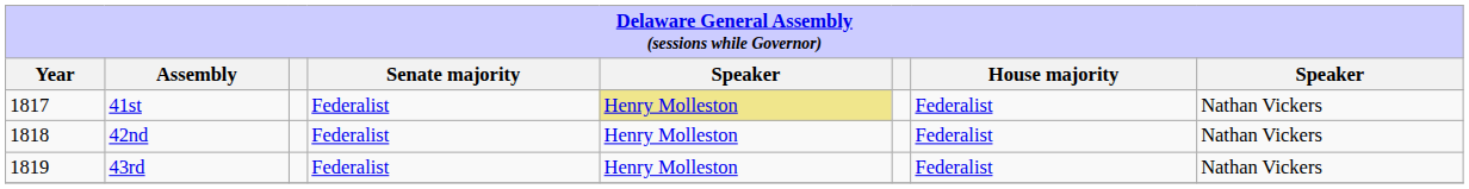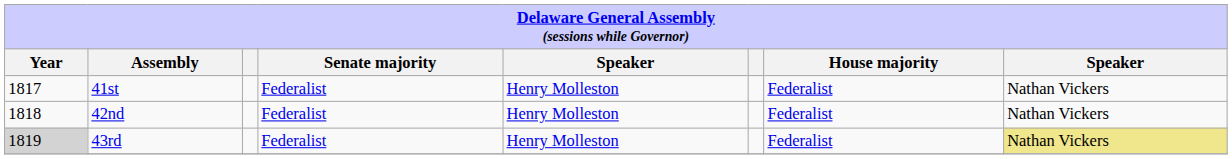41st | column 5: khaki background -> no background
43rd | Year: no background -> lightgrey background
43rd | column 8: no background -> khaki background
